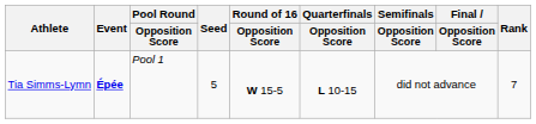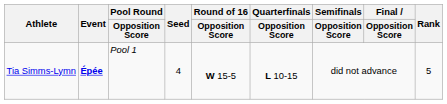Tia Simms-Lymn | Seed: 5 -> 4
Tia Simms-Lymn | Rank: 7 -> 5
